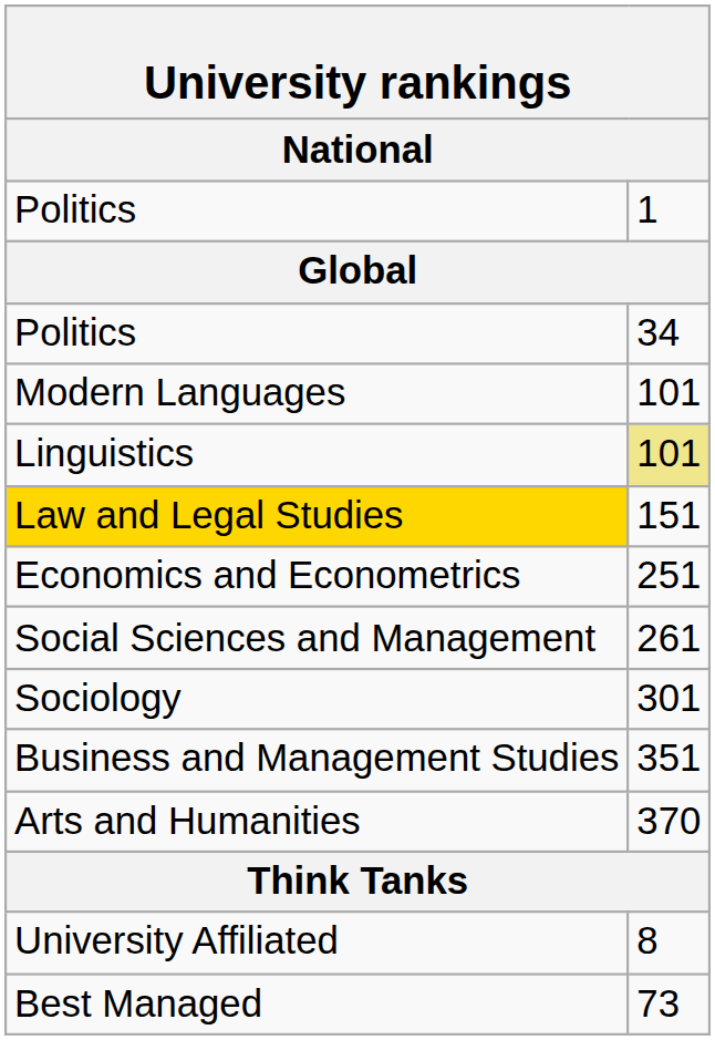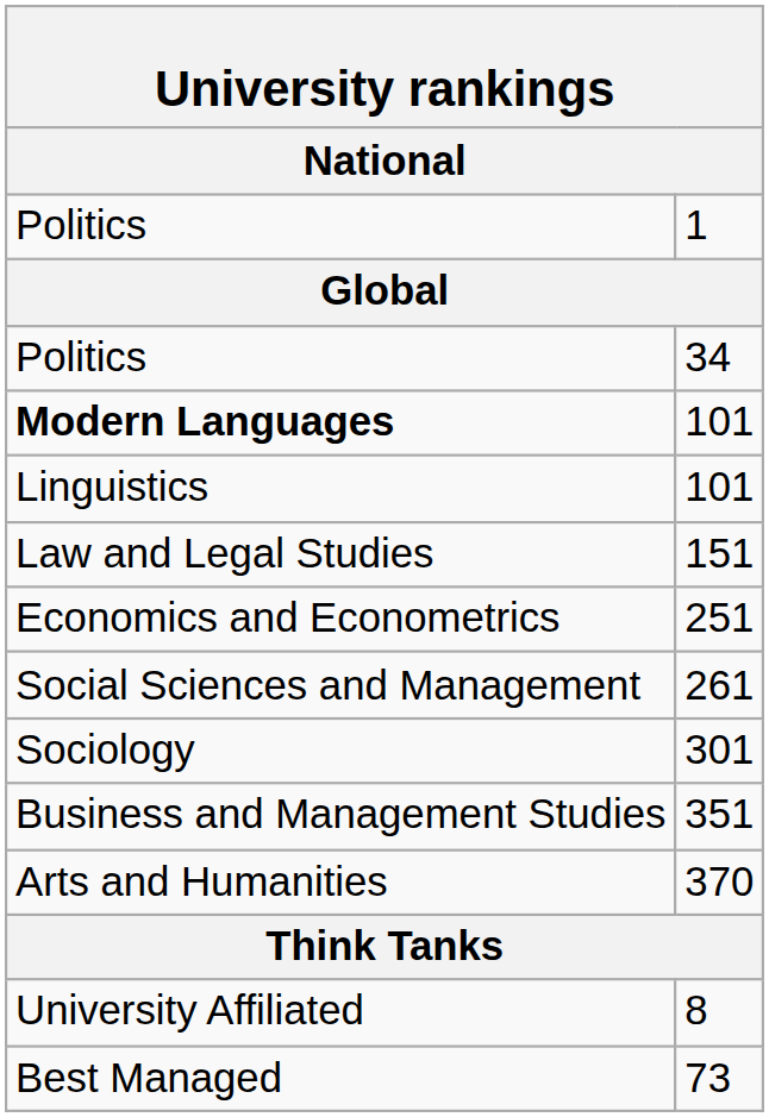Modern Languages | column 1: normal -> bold
Linguistics | column 2: khaki background -> no background
Law and Legal Studies | column 1: gold background -> no background
